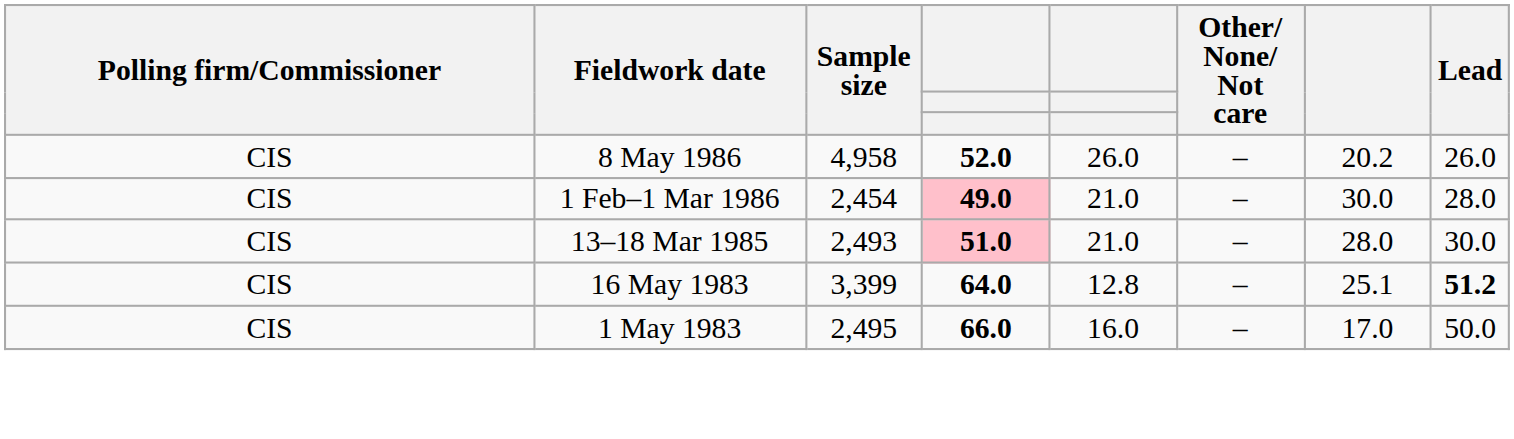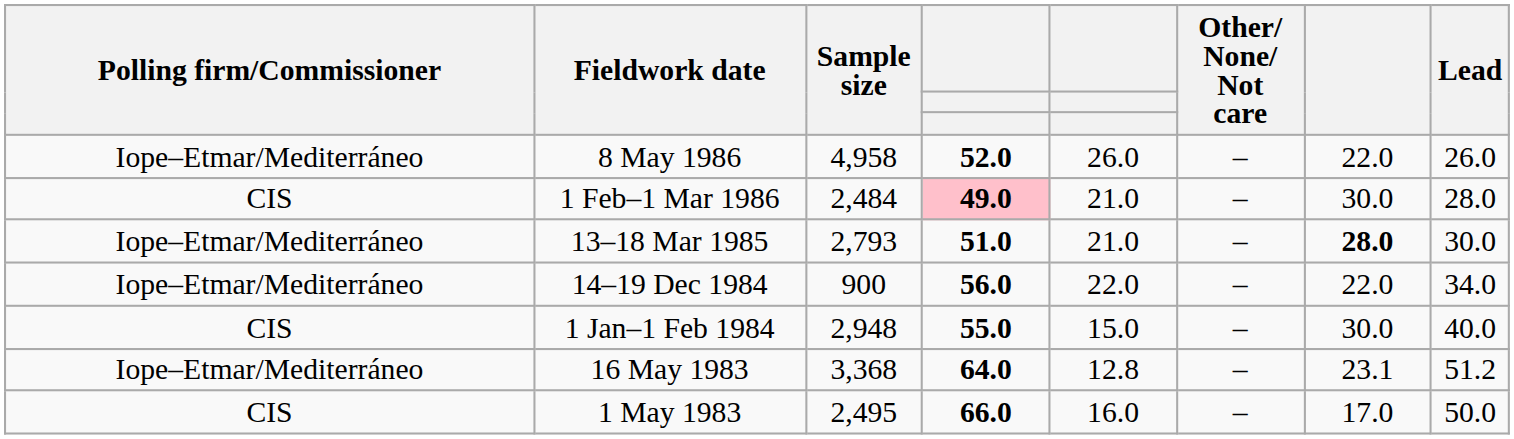8 May 1986 | Polling firm/Commissioner: CIS -> Iope–Etmar/Mediterráneo
8 May 1986 | column 7: 20.2 -> 22.0
1 Feb–1 Mar 1986 | Sample size: 2,454 -> 2,484
13–18 Mar 1985 | Polling firm/Commissioner: CIS -> Iope–Etmar/Mediterráneo
13–18 Mar 1985 | Sample size: 2,493 -> 2,793
13–18 Mar 1985 | column 4: pink background -> no background
13–18 Mar 1985 | column 7: normal -> bold
+ row: Iope–Etmar/Mediterráneo | 14–19 Dec 1984 | 900 | 56.0 | 22.0 | – | 22.0 | 34.0
+ row: CIS | 1 Jan–1 Feb 1984 | 2,948 | 55.0 | 15.0 | – | 30.0 | 40.0
16 May 1983 | Polling firm/Commissioner: CIS -> Iope–Etmar/Mediterráneo
16 May 1983 | Sample size: 3,399 -> 3,368
16 May 1983 | column 7: 25.1 -> 23.1
16 May 1983 | Lead: bold -> normal
